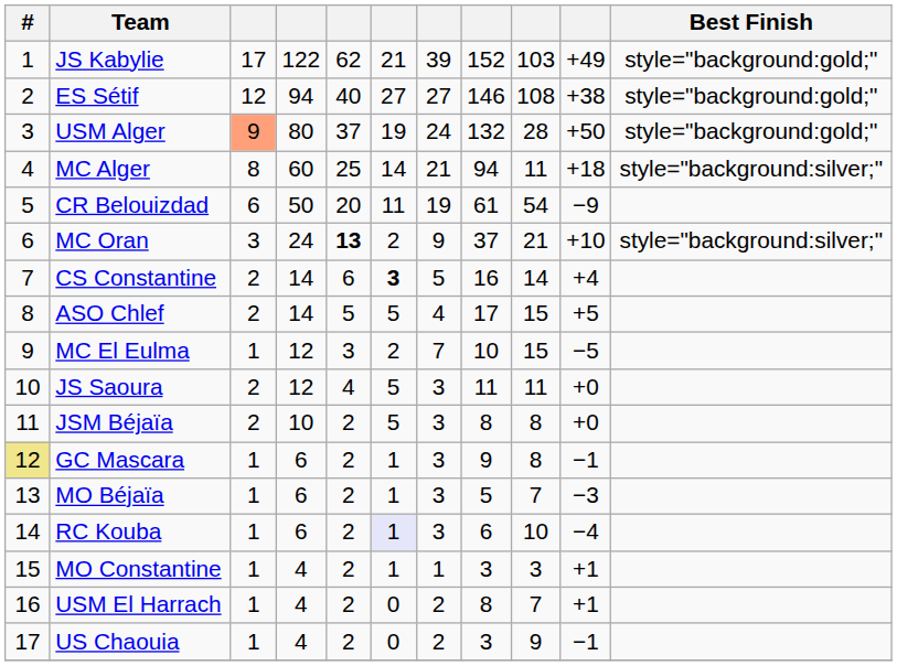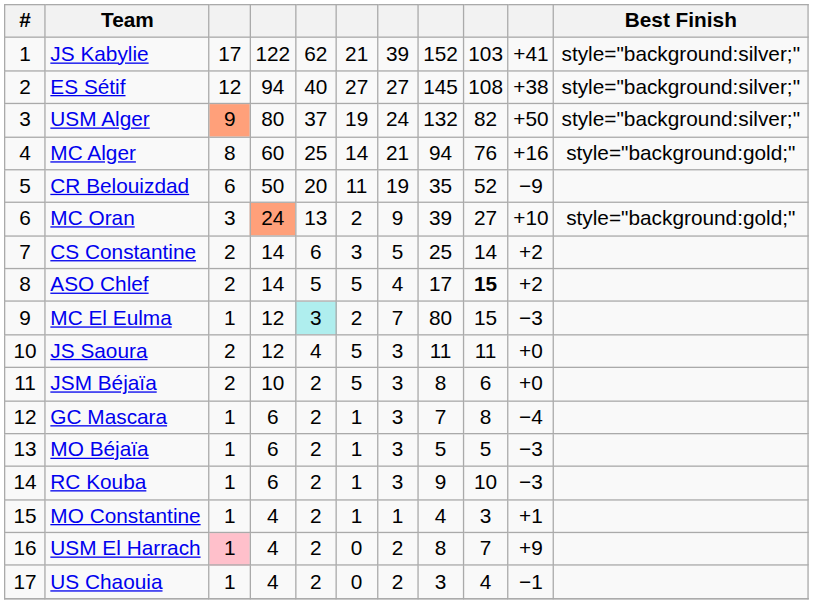JS Kabylie | column 10: +49 -> +41
JS Kabylie | Best Finish: style="background:gold;" -> style="background:silver;"
ES Sétif | column 8: 146 -> 145
ES Sétif | Best Finish: style="background:gold;" -> style="background:silver;"
USM Alger | column 9: 28 -> 82
USM Alger | Best Finish: style="background:gold;" -> style="background:silver;"
MC Alger | column 9: 11 -> 76
MC Alger | column 10: +18 -> +16
MC Alger | Best Finish: style="background:silver;" -> style="background:gold;"
CR Belouizdad | column 8: 61 -> 35
CR Belouizdad | column 9: 54 -> 52
MC Oran | column 4: no background -> lightsalmon background
MC Oran | column 5: bold -> normal
MC Oran | column 8: 37 -> 39
MC Oran | column 9: 21 -> 27
MC Oran | Best Finish: style="background:silver;" -> style="background:gold;"
CS Constantine | column 6: bold -> normal
CS Constantine | column 8: 16 -> 25
CS Constantine | column 10: +4 -> +2
ASO Chlef | column 9: normal -> bold
ASO Chlef | column 10: +5 -> +2
MC El Eulma | column 5: no background -> paleturquoise background
MC El Eulma | column 8: 10 -> 80
MC El Eulma | column 10: −5 -> −3
JSM Béjaïa | column 9: 8 -> 6
GC Mascara | #: khaki background -> no background
GC Mascara | column 8: 9 -> 7
GC Mascara | column 10: −1 -> −4
MO Béjaïa | column 9: 7 -> 5
RC Kouba | column 6: lavender background -> no background
RC Kouba | column 8: 6 -> 9
RC Kouba | column 10: −4 -> −3
MO Constantine | column 8: 3 -> 4
USM El Harrach | column 3: no background -> pink background
USM El Harrach | column 10: +1 -> +9
US Chaouia | column 9: 9 -> 4
